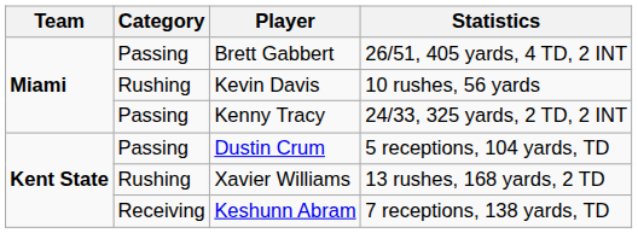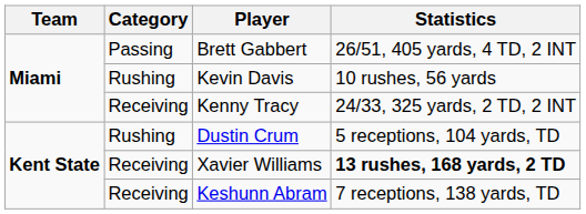Kenny Tracy | Category: Passing -> Receiving
Dustin Crum | Category: Passing -> Rushing
Xavier Williams | Category: Rushing -> Receiving
Xavier Williams | Statistics: normal -> bold
